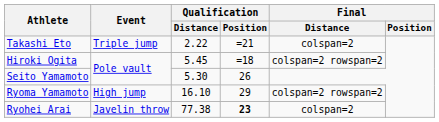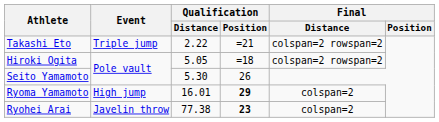Takashi Eto | Final / Distance: colspan=2 -> colspan=2 rowspan=2
Hiroki Ogita | Qualification / Distance: 5.45 -> 5.05
Ryoma Yamamoto | Qualification / Distance: 16.10 -> 16.01
Ryoma Yamamoto | Qualification / Position: normal -> bold
Ryoma Yamamoto | Final / Distance: colspan=2 rowspan=2 -> colspan=2
